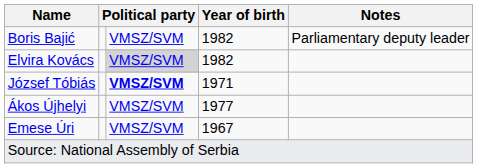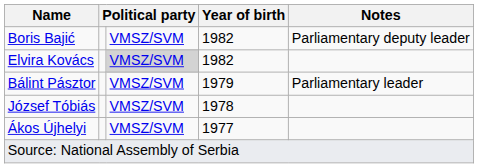+ row: Bálint Pásztor | VMSZ/SVM | 1979 | Parliamentary leader
József Tóbiás | column 3: bold -> normal
József Tóbiás | Year of birth: 1971 -> 1978
- row: Emese Úri | VMSZ/SVM | 1967
